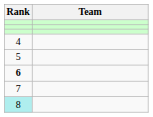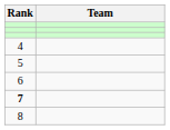row 7 | Rank: bold -> normal
row 8 | Rank: normal -> bold
row 9 | Rank: paleturquoise background -> no background
